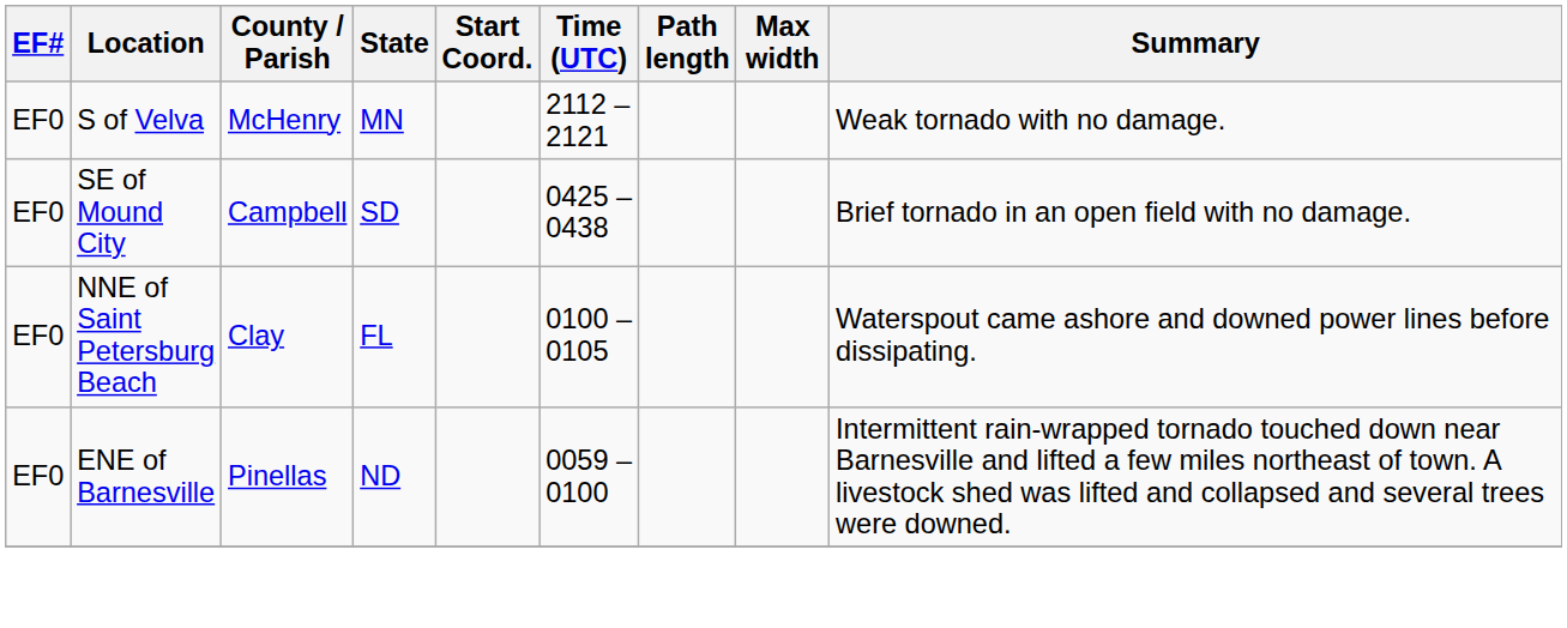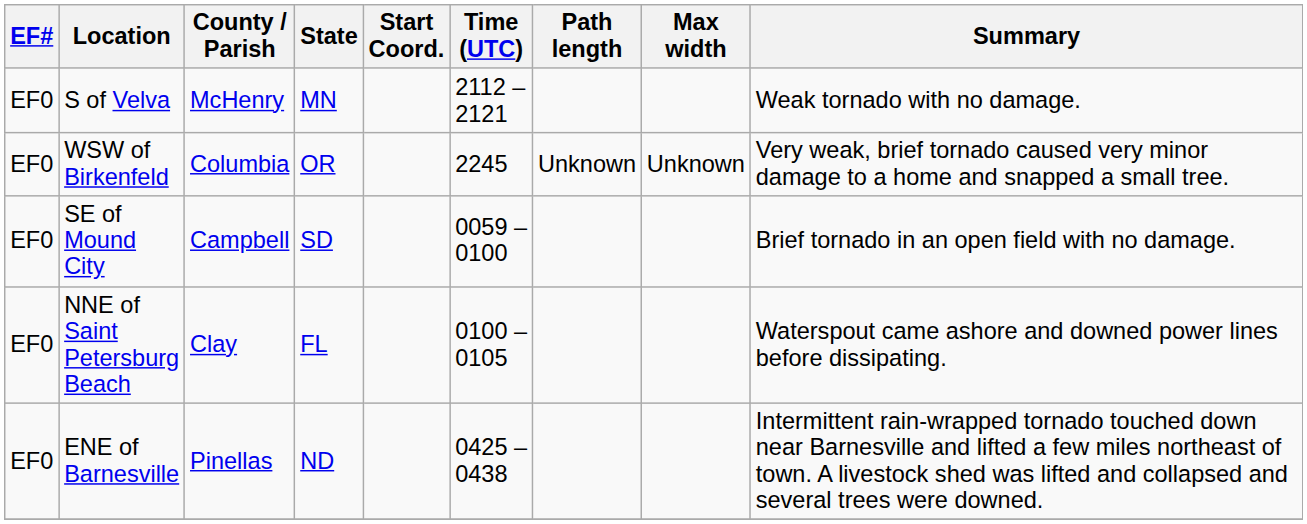+ row: EF0 | WSW of Birkenfeld | Columbia | OR | 2245 | Unknown | Unknown | Very weak, brief tornado caused very minor damage to a home and snapped a small tree.
SE of Mound City | Time (UTC): 0425 – 0438 -> 0059 – 0100
ENE of Barnesville | Time (UTC): 0059 – 0100 -> 0425 – 0438
